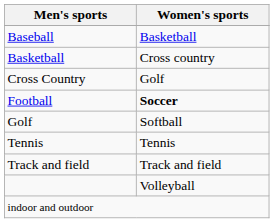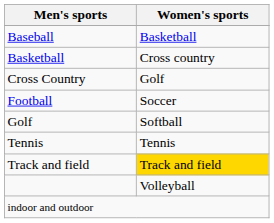row 5 | Women's sports: bold -> normal
row 8 | Women's sports: no background -> gold background
